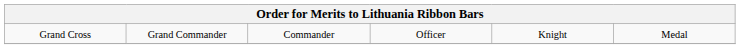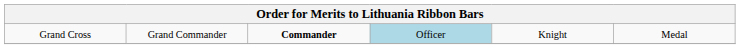Grand Cross | column 3: normal -> bold
Grand Cross | column 4: no background -> lightblue background
